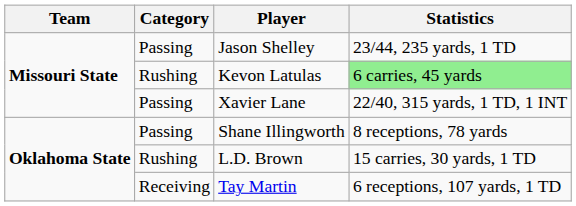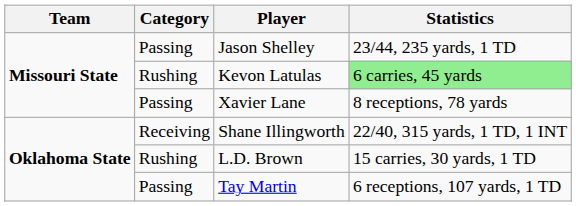Xavier Lane | Statistics: 22/40, 315 yards, 1 TD, 1 INT -> 8 receptions, 78 yards
Shane Illingworth | Category: Passing -> Receiving
Shane Illingworth | Statistics: 8 receptions, 78 yards -> 22/40, 315 yards, 1 TD, 1 INT
Tay Martin | Category: Receiving -> Passing
